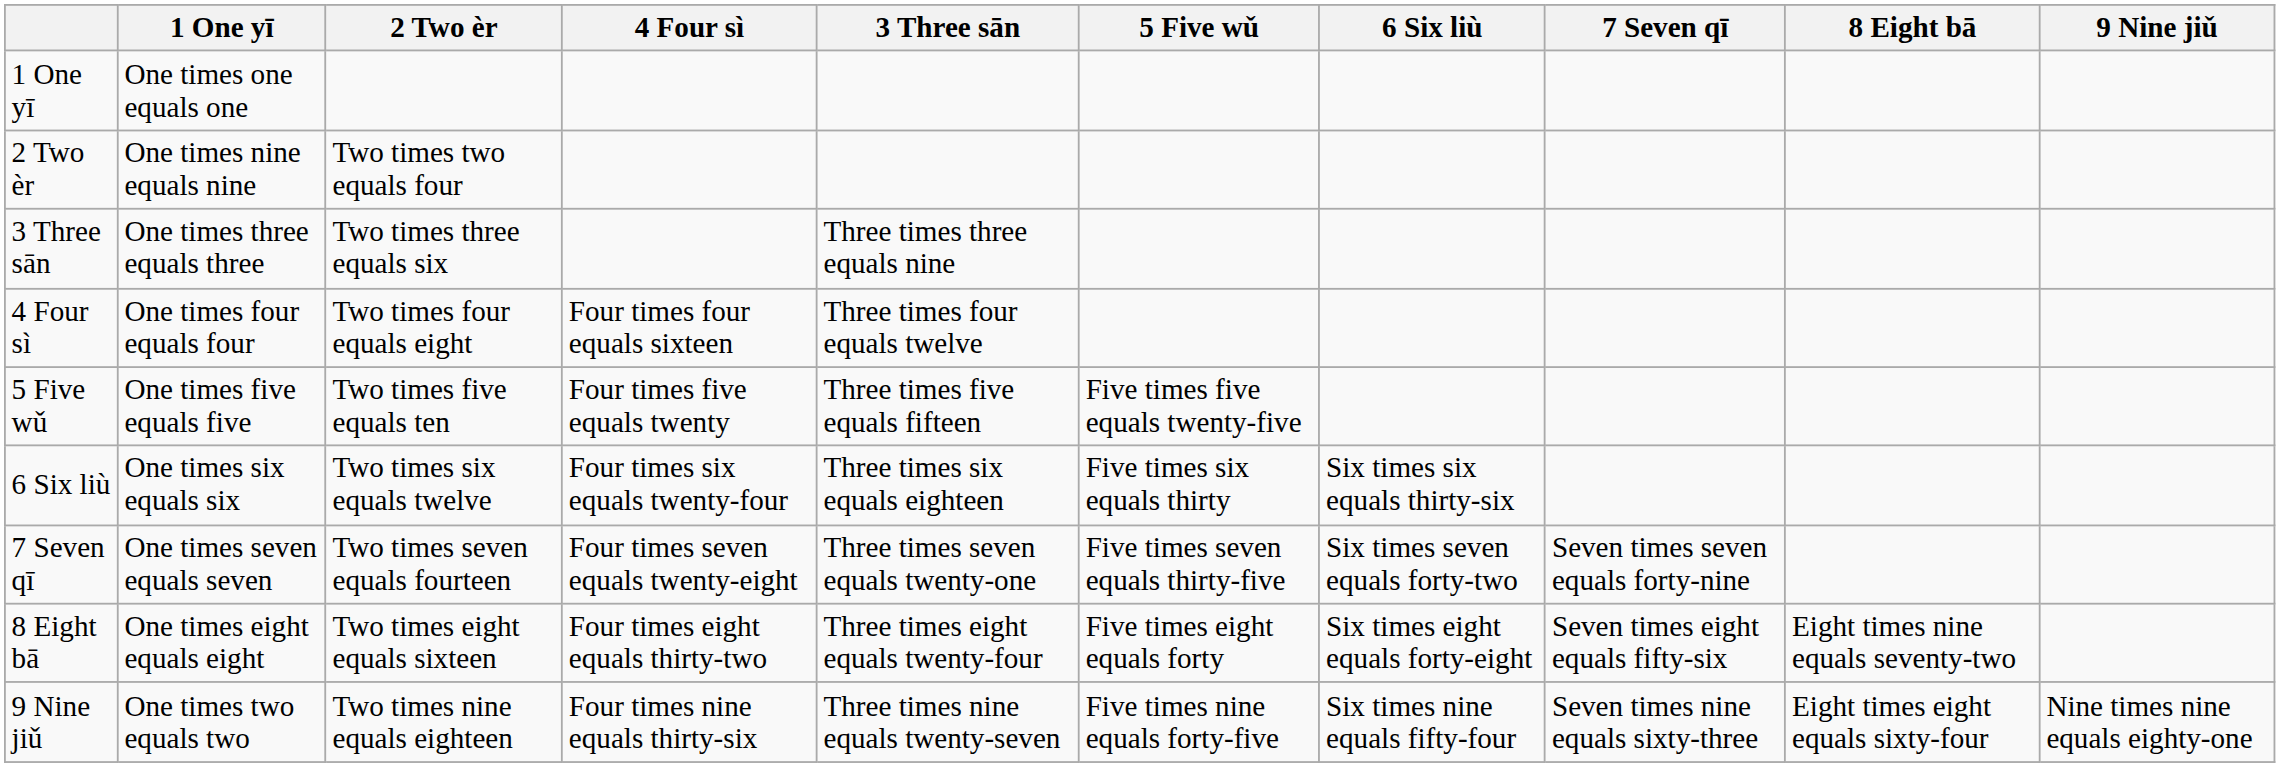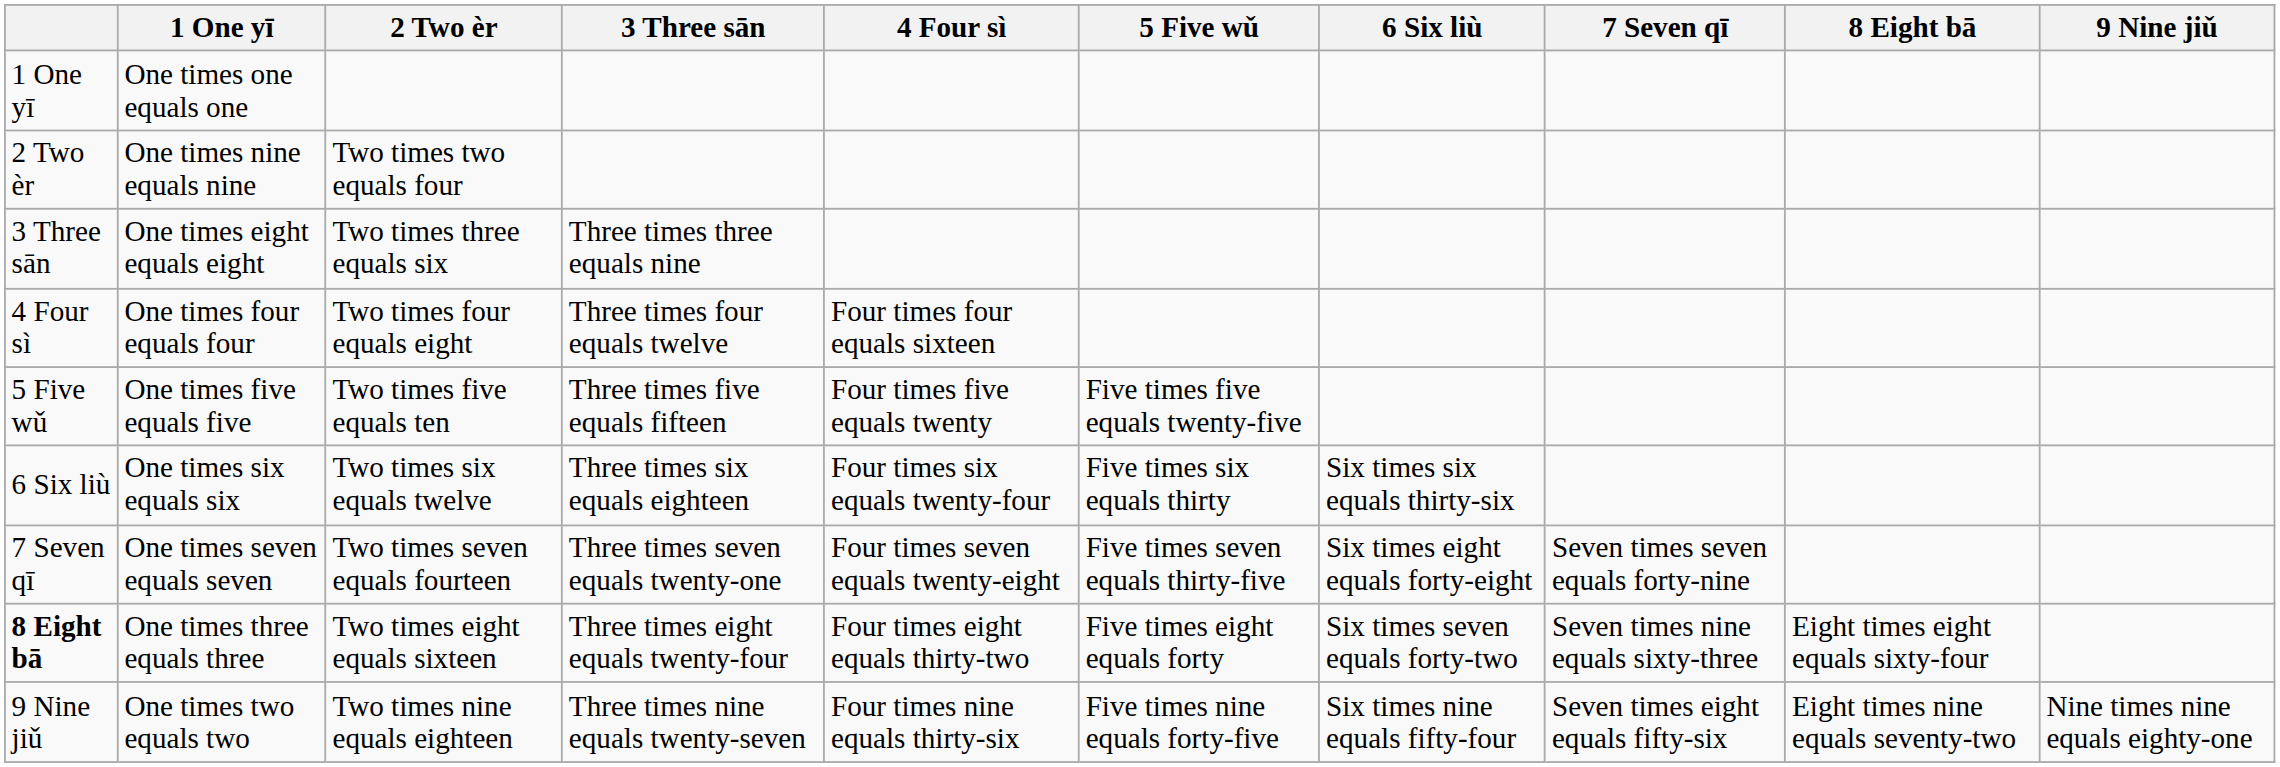columns swapped: 3 Three sān <-> 4 Four sì
row 4 | 1 One yī: One times three equals three -> One times eight equals eight
row 8 | 6 Six liù: Six times seven equals forty-two -> Six times eight equals forty-eight
row 9 | column 1: normal -> bold
row 9 | 1 One yī: One times eight equals eight -> One times three equals three
row 9 | 6 Six liù: Six times eight equals forty-eight -> Six times seven equals forty-two
row 9 | 7 Seven qī: Seven times eight equals fifty-six -> Seven times nine equals sixty-three
row 9 | 8 Eight bā: Eight times nine equals seventy-two -> Eight times eight equals sixty-four
row 10 | 7 Seven qī: Seven times nine equals sixty-three -> Seven times eight equals fifty-six
row 10 | 8 Eight bā: Eight times eight equals sixty-four -> Eight times nine equals seventy-two
